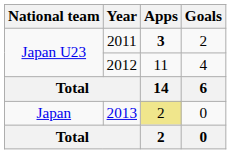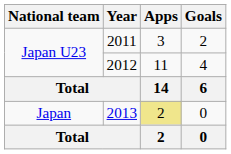2011 | Apps: bold -> normal
